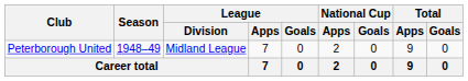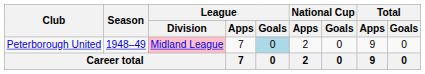Peterborough United | League / Division: no background -> pink background
Peterborough United | League / Goals: no background -> lightblue background
